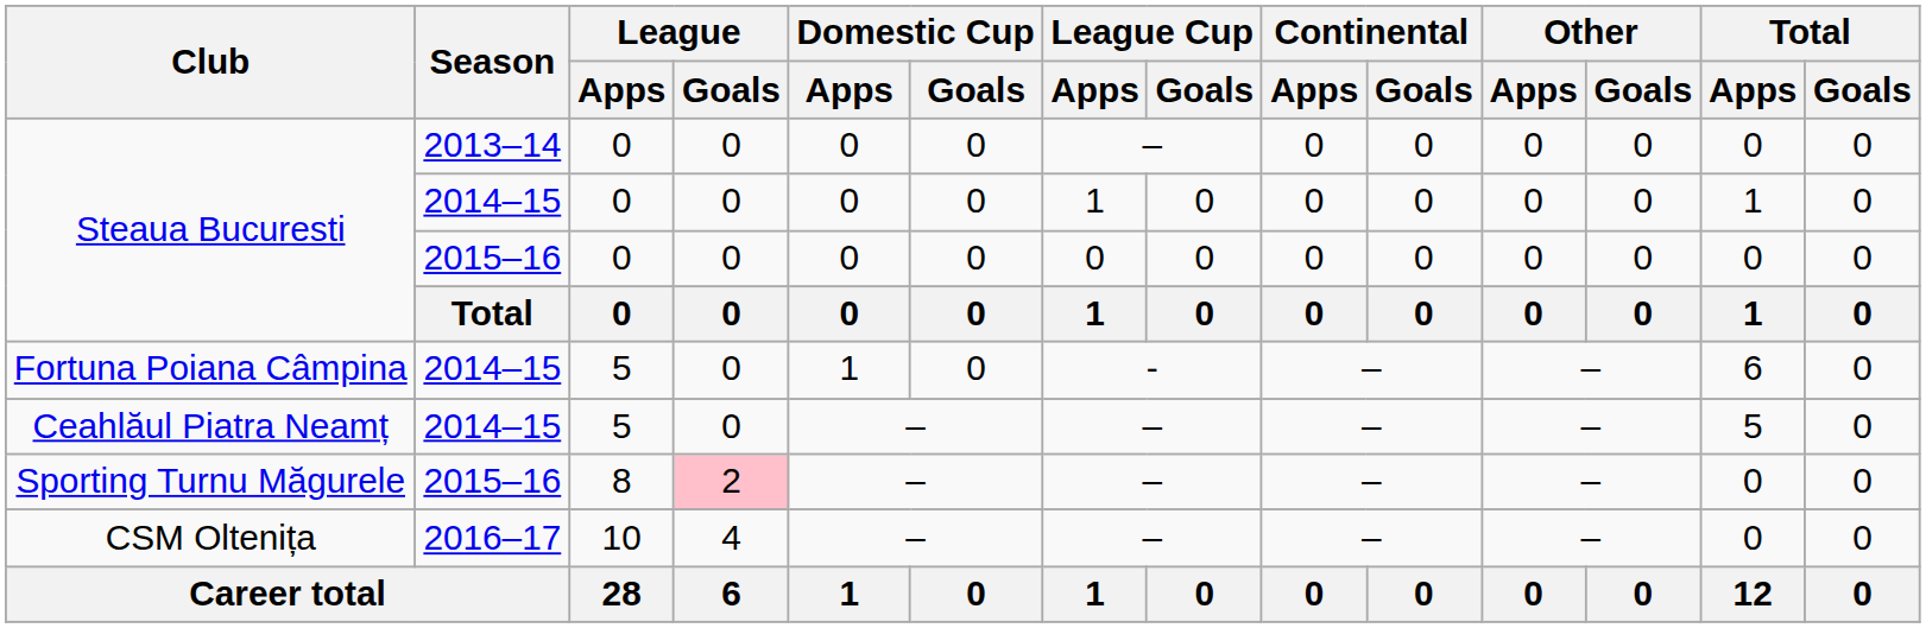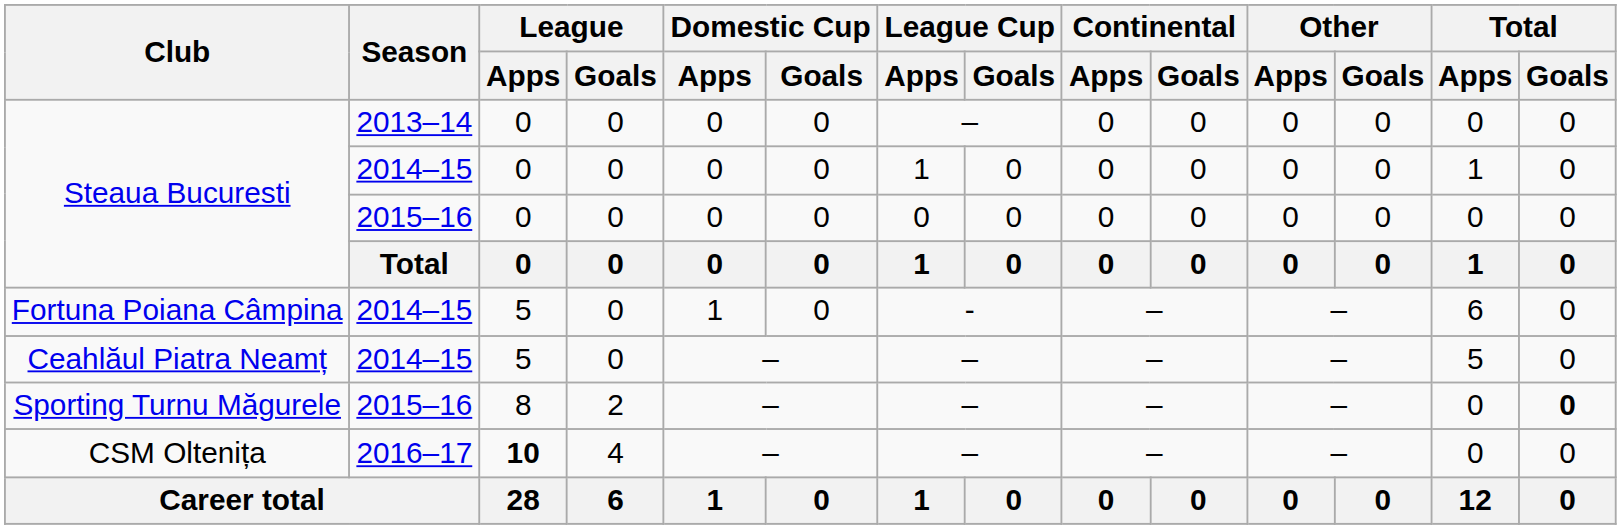Sporting Turnu Măgurele | League / Goals: pink background -> no background
Sporting Turnu Măgurele | Total / Goals: normal -> bold
CSM Oltenița | League / Apps: normal -> bold
